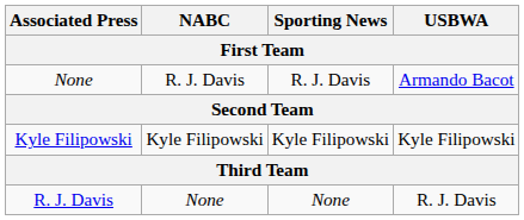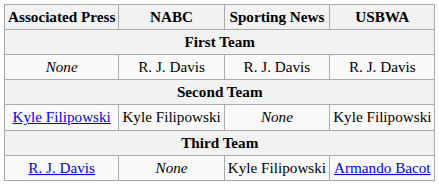row 3 | USBWA: Armando Bacot -> R. J. Davis
row 5 | Sporting News: Kyle Filipowski -> None
row 7 | Sporting News: None -> Kyle Filipowski
row 7 | USBWA: R. J. Davis -> Armando Bacot
